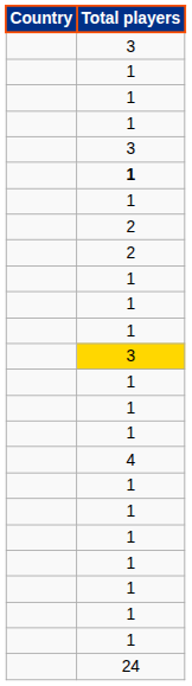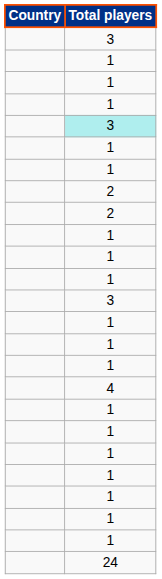row 6 | Total players: no background -> paleturquoise background
row 7 | Total players: bold -> normal
row 14 | Total players: gold background -> no background
